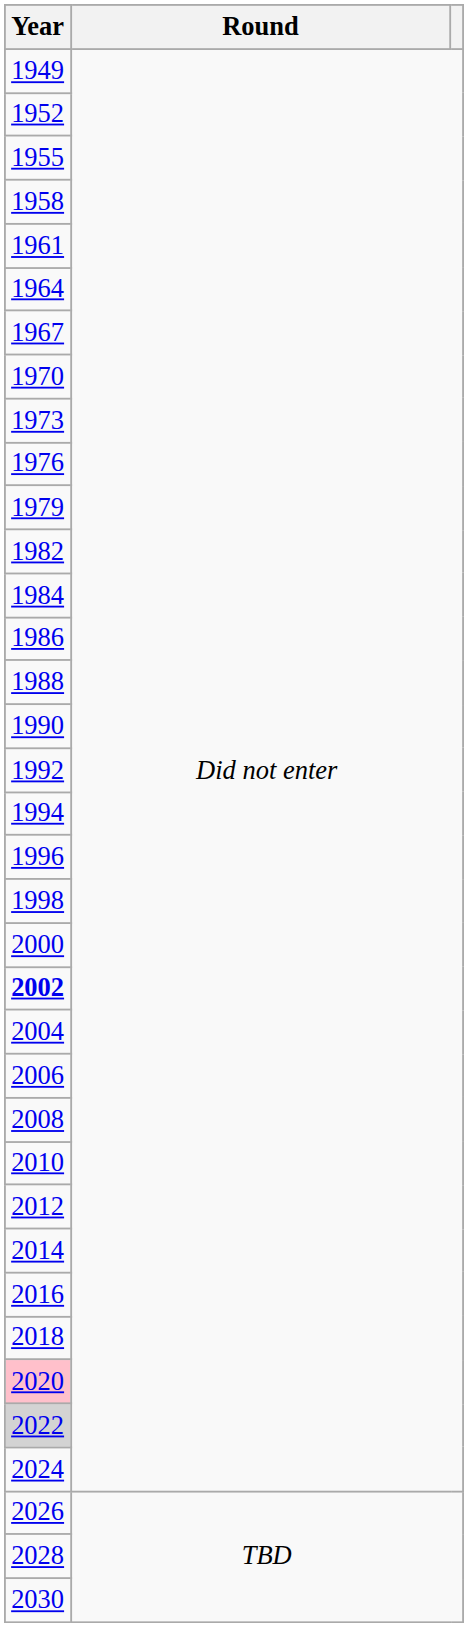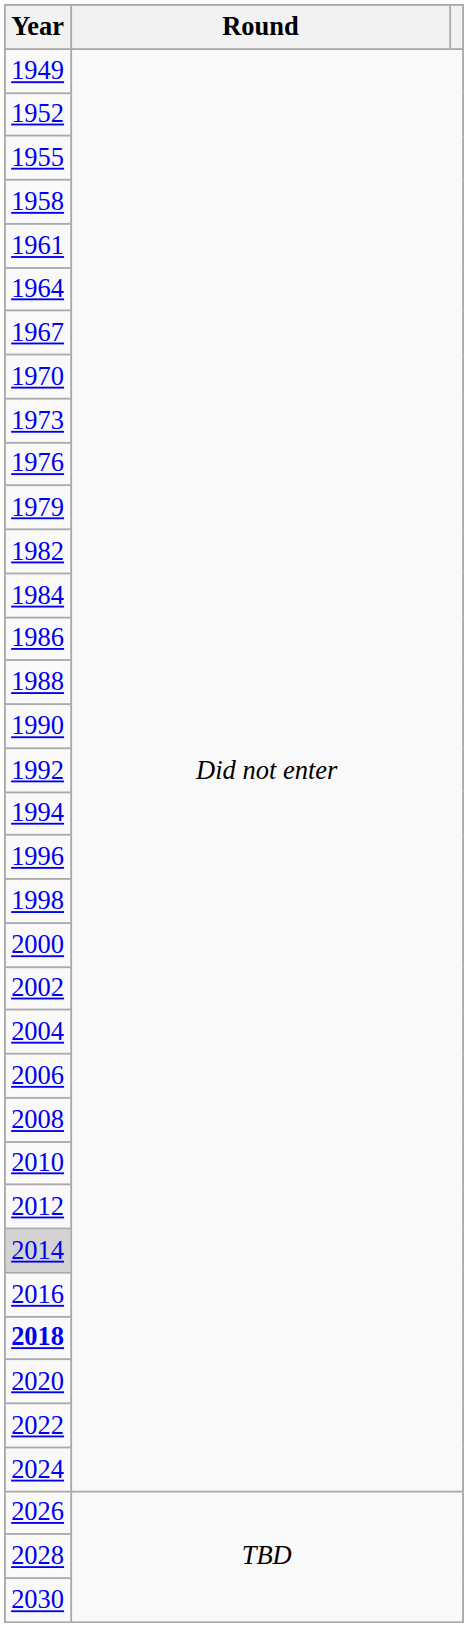2002 | Year: bold -> normal
2014 | Year: no background -> lightgrey background
2018 | Year: normal -> bold
2020 | Year: pink background -> no background
2022 | Year: lightgrey background -> no background
